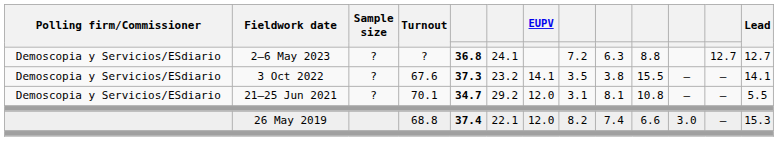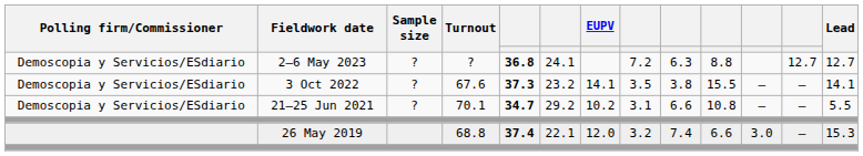21–25 Jun 2021 | EUPV: 12.0 -> 10.2
21–25 Jun 2021 | column 9: 8.1 -> 6.6
26 May 2019 | column 8: 8.2 -> 3.2
